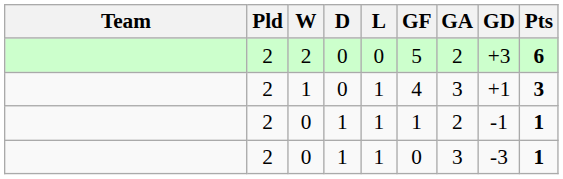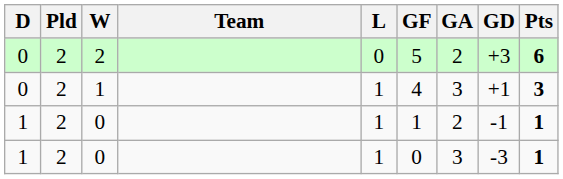columns swapped: Team <-> D
